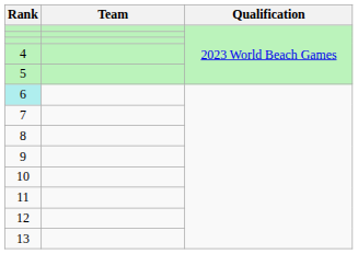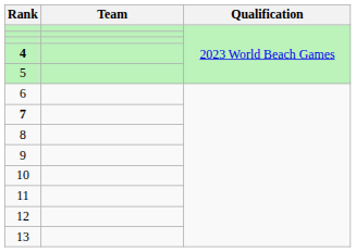4 | Rank: normal -> bold
6 | Rank: paleturquoise background -> no background
7 | Rank: normal -> bold
